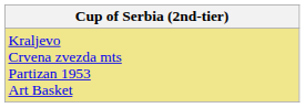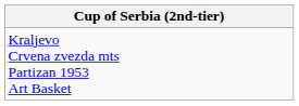row 2 | column 1: khaki background -> no background
